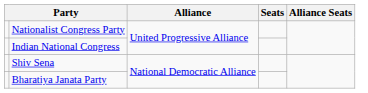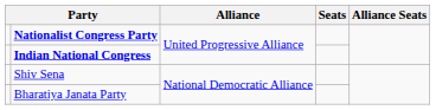Nationalist Congress Party | column 2: normal -> bold
Indian National Congress | column 2: normal -> bold
